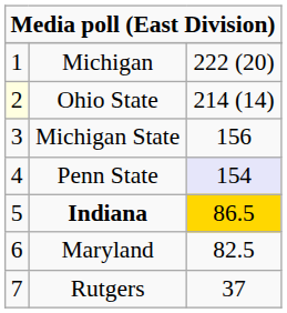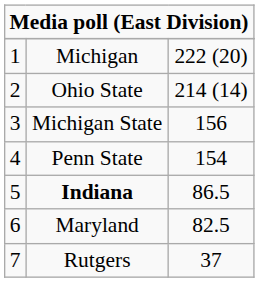Ohio State | column 1: lightyellow background -> no background
Penn State | column 3: lavender background -> no background
Indiana | column 3: gold background -> no background
